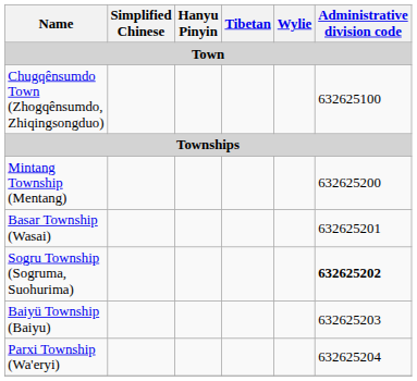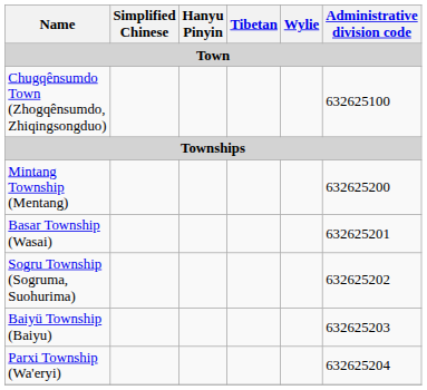Sogru Township (Sogruma, Suohurima) | Administrative division code: bold -> normal
